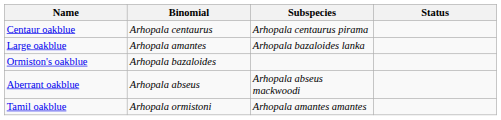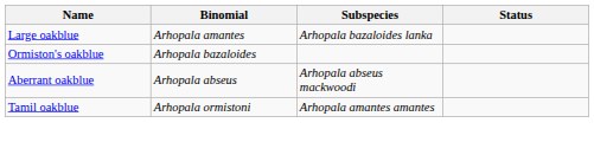- row: Centaur oakblue | Arhopala centaurus | Arhopala centaurus pirama
